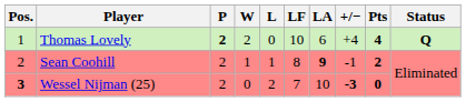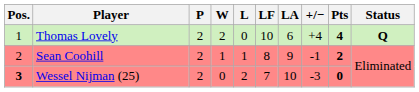Thomas Lovely | P: bold -> normal
Sean Coohill | LA: bold -> normal
Wessel Nijman (25) | +/−: bold -> normal
